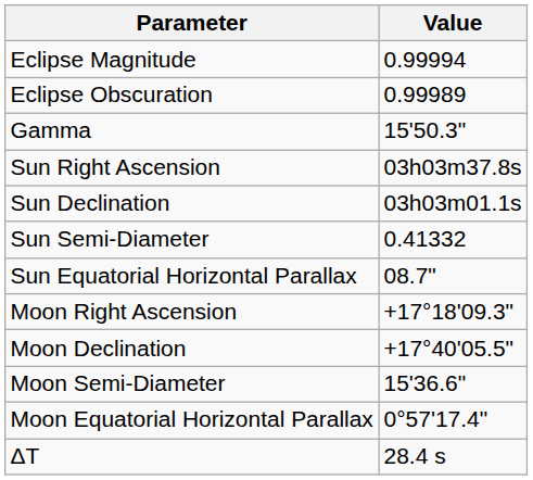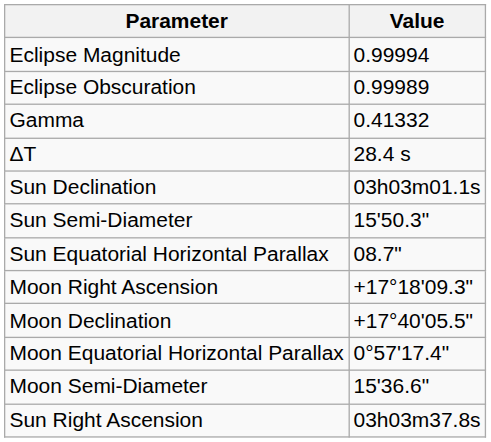Gamma | Value: 15'50.3" -> 0.41332
rows swapped: Sun Right Ascension <-> ΔT
Sun Semi-Diameter | Value: 0.41332 -> 15'50.3"
rows swapped: Moon Semi-Diameter <-> Moon Equatorial Horizontal Parallax
